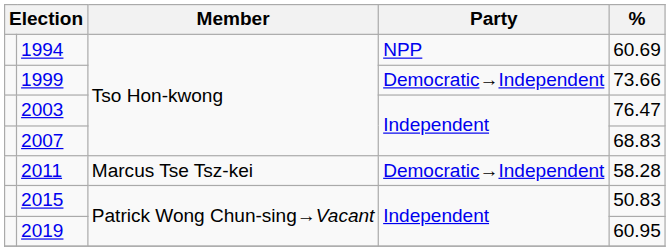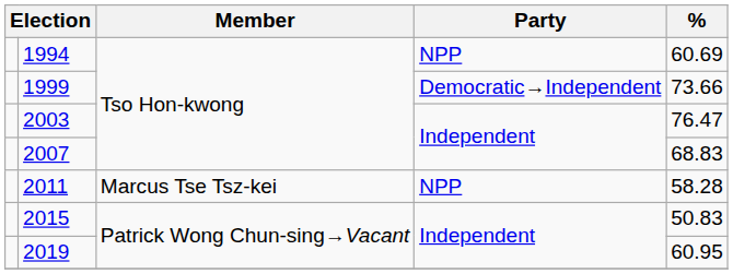2011 | Party: Democratic→Independent -> NPP
